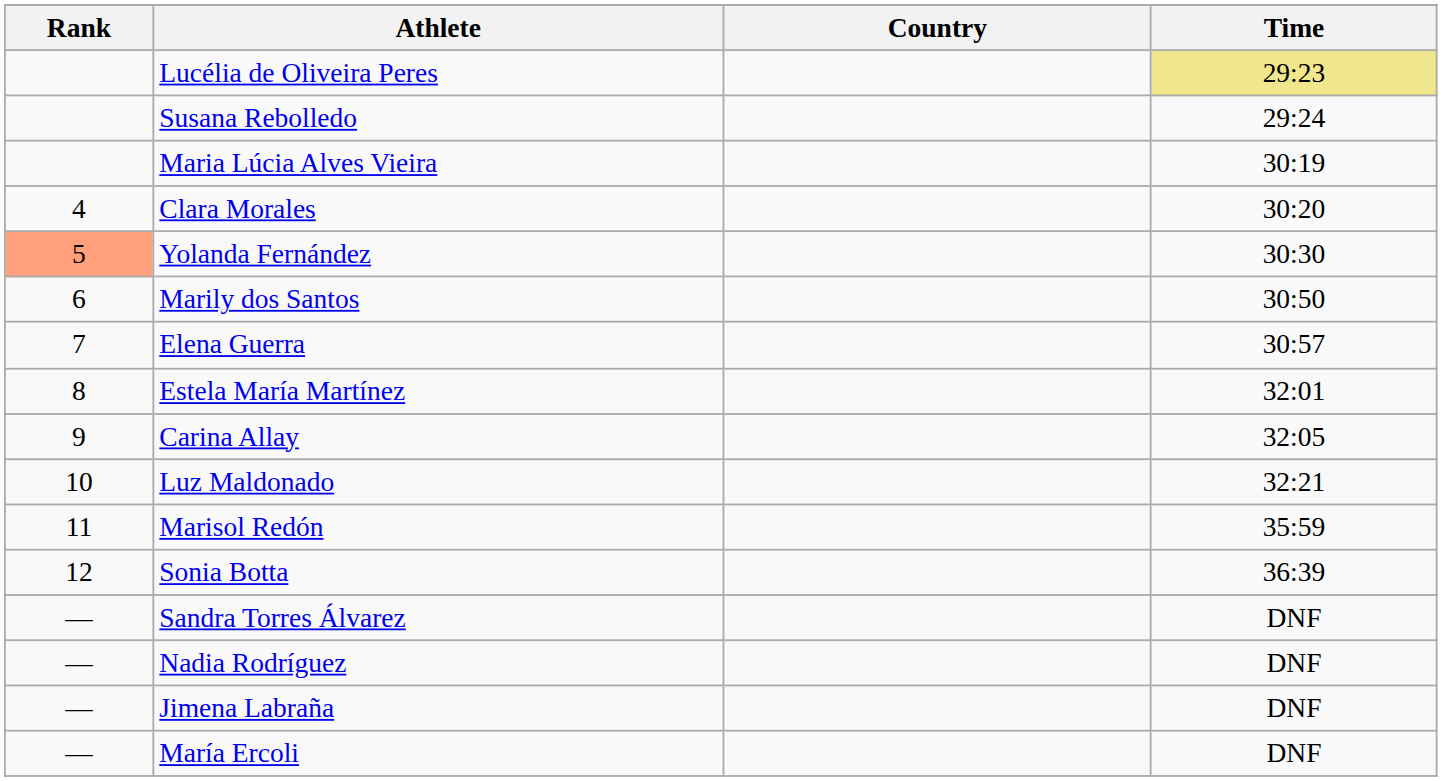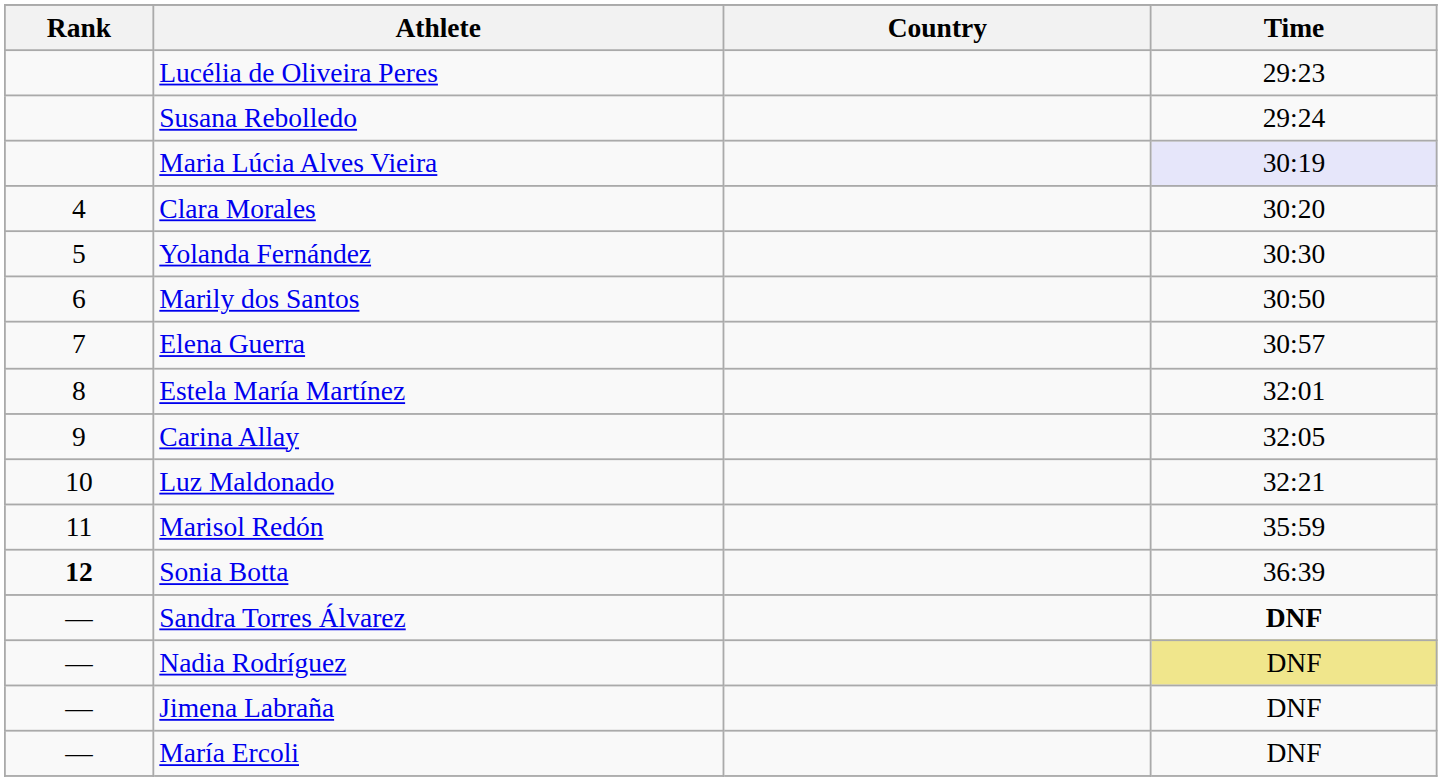Lucélia de Oliveira Peres | Time: khaki background -> no background
Maria Lúcia Alves Vieira | Time: no background -> lavender background
Yolanda Fernández | Rank: lightsalmon background -> no background
Sonia Botta | Rank: normal -> bold
Sandra Torres Álvarez | Time: normal -> bold
Nadia Rodríguez | Time: no background -> khaki background
